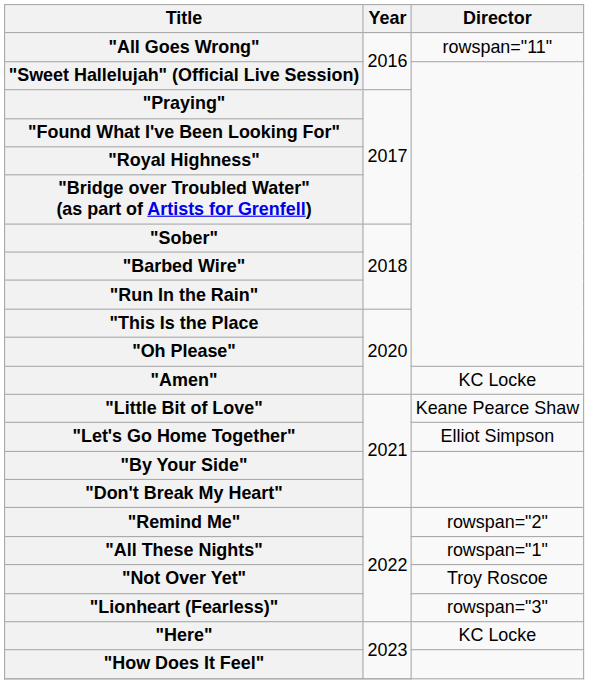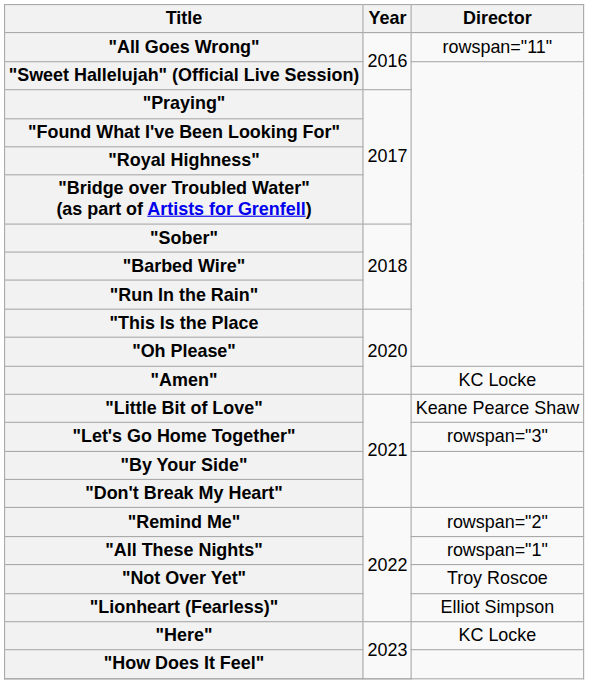"Let's Go Home Together" | Director: Elliot Simpson -> rowspan="3"
"Lionheart (Fearless)" | Director: rowspan="3" -> Elliot Simpson
